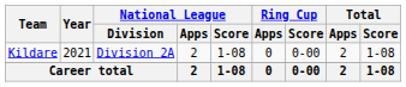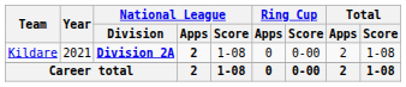Kildare | National League / Division: normal -> bold
Kildare | National League / Apps: normal -> bold
